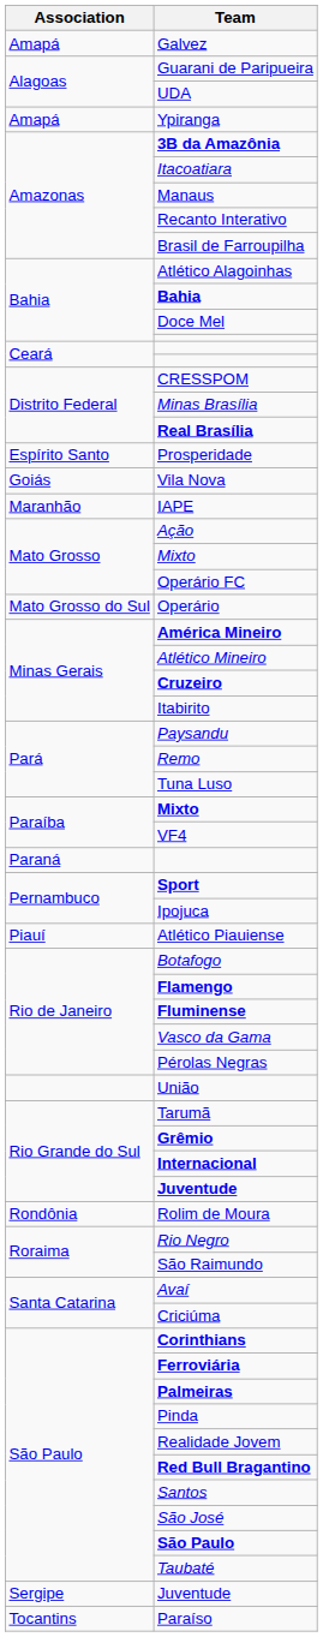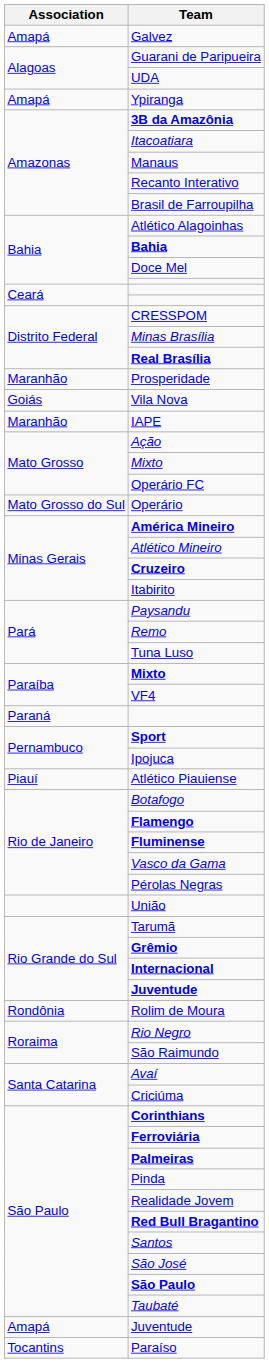row 20 | Association: Espírito Santo -> Maranhão
row 65 | Association: Sergipe -> Amapá
